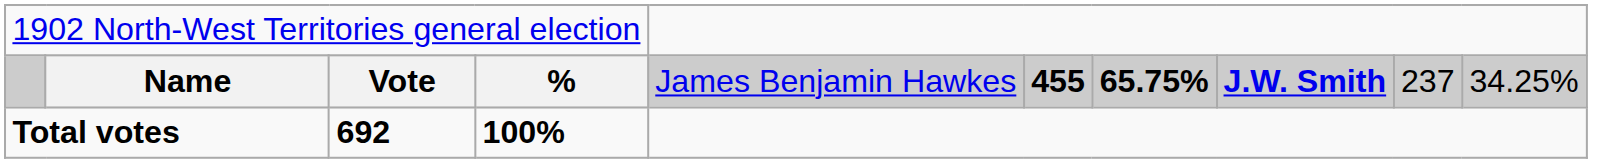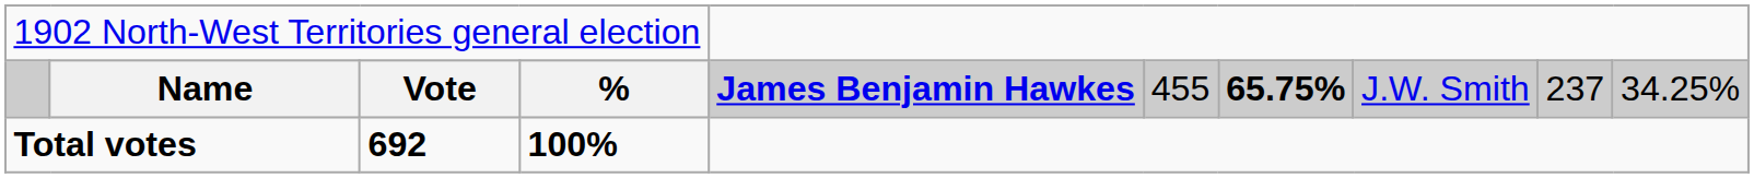row 2 | column 5: normal -> bold
row 2 | column 6: bold -> normal
row 2 | column 8: bold -> normal
